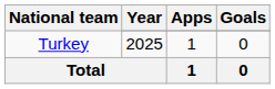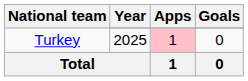2025 | Apps: no background -> pink background
